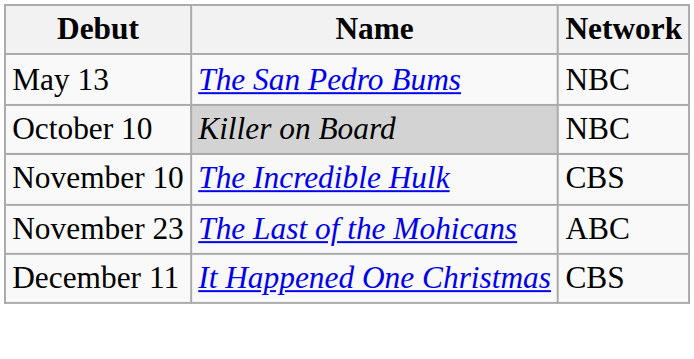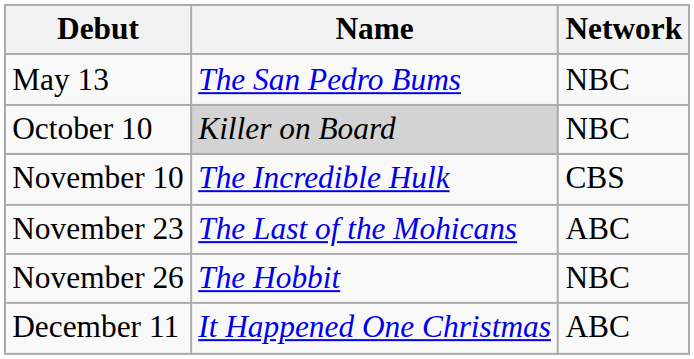+ row: November 26 | The Hobbit | NBC
December 11 | Network: CBS -> ABC
